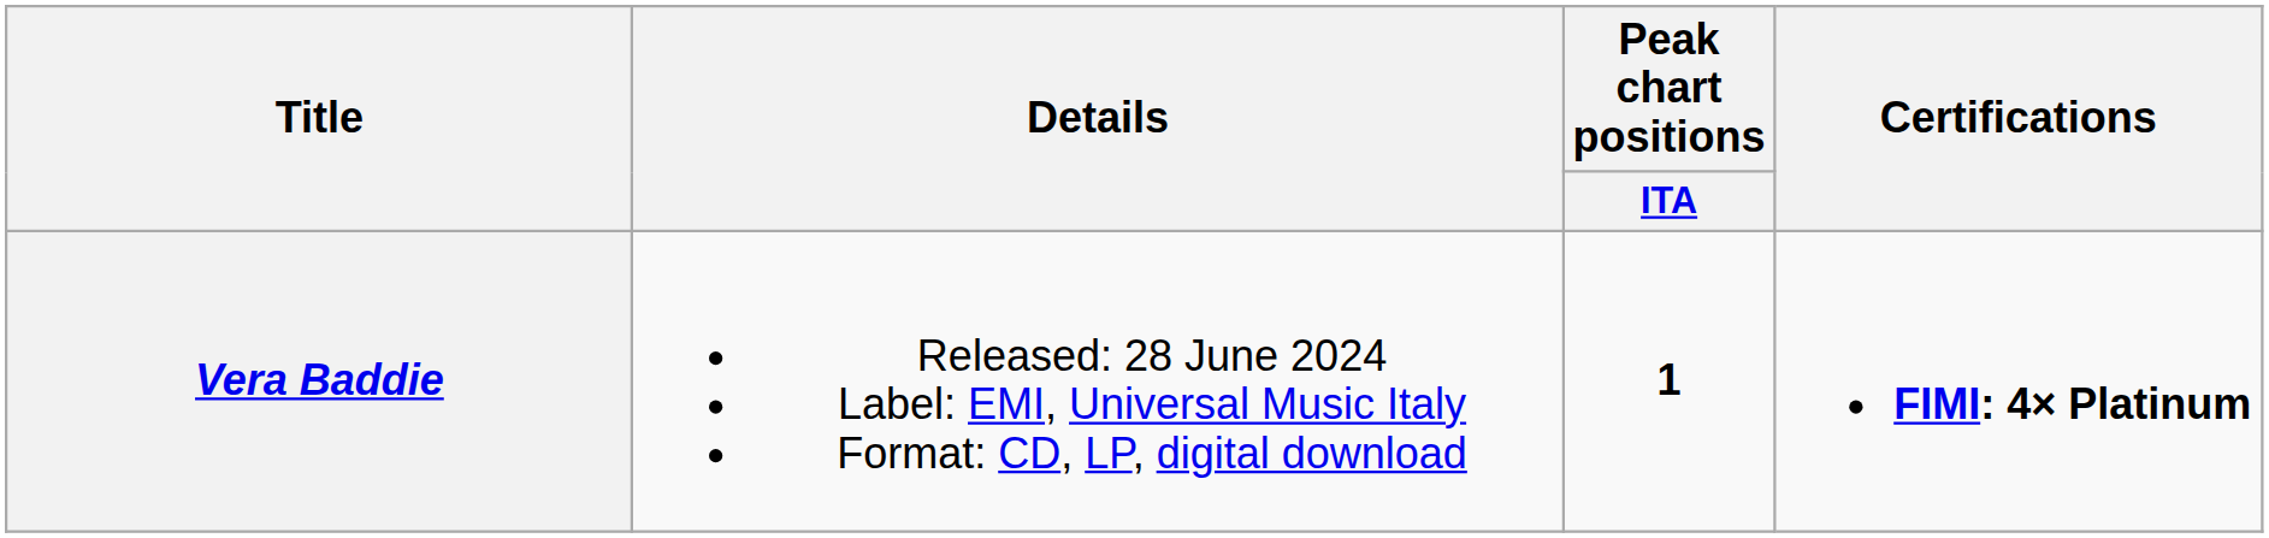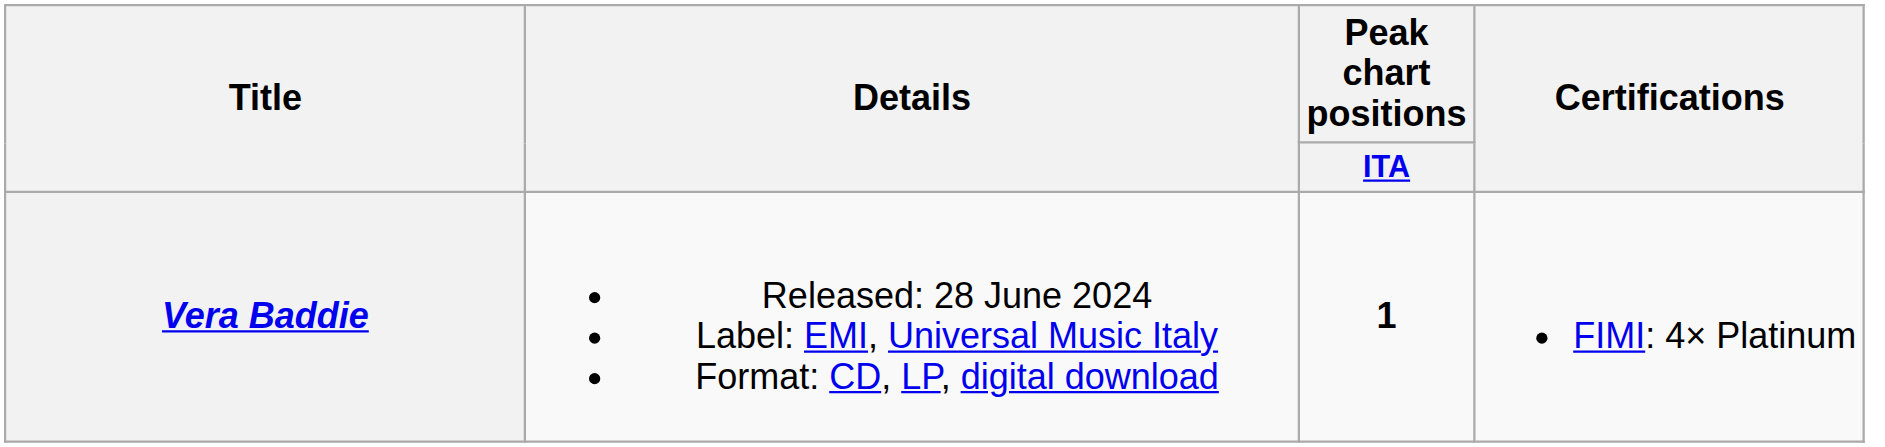Vera Baddie | Certifications: bold -> normal
